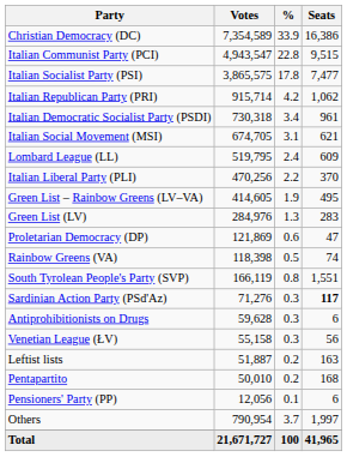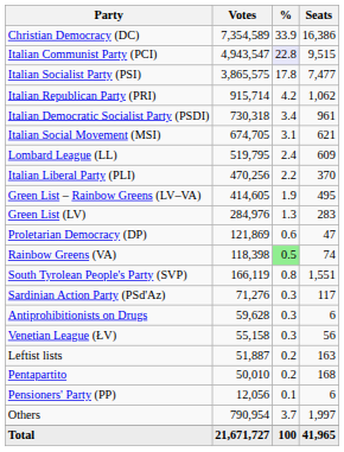Italian Communist Party (PCI) | %: no background -> lavender background
Rainbow Greens (VA) | %: no background -> lightgreen background
Sardinian Action Party (PSd'Az) | Seats: bold -> normal
